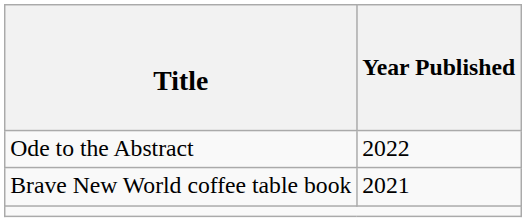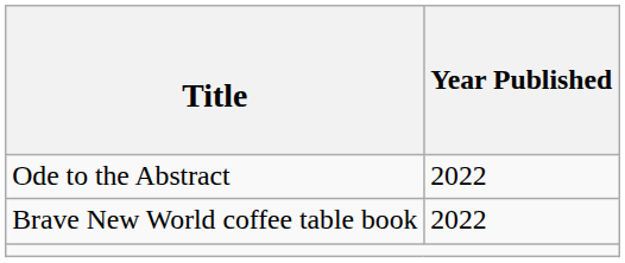Brave New World coffee table book | Year Published: 2021 -> 2022
